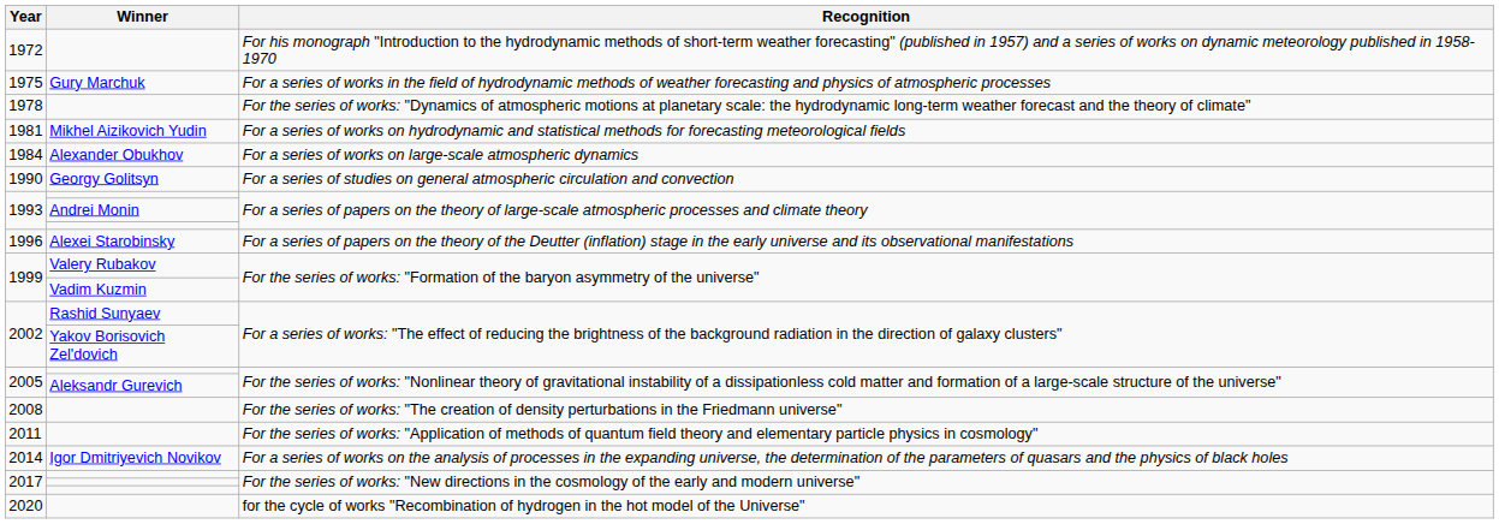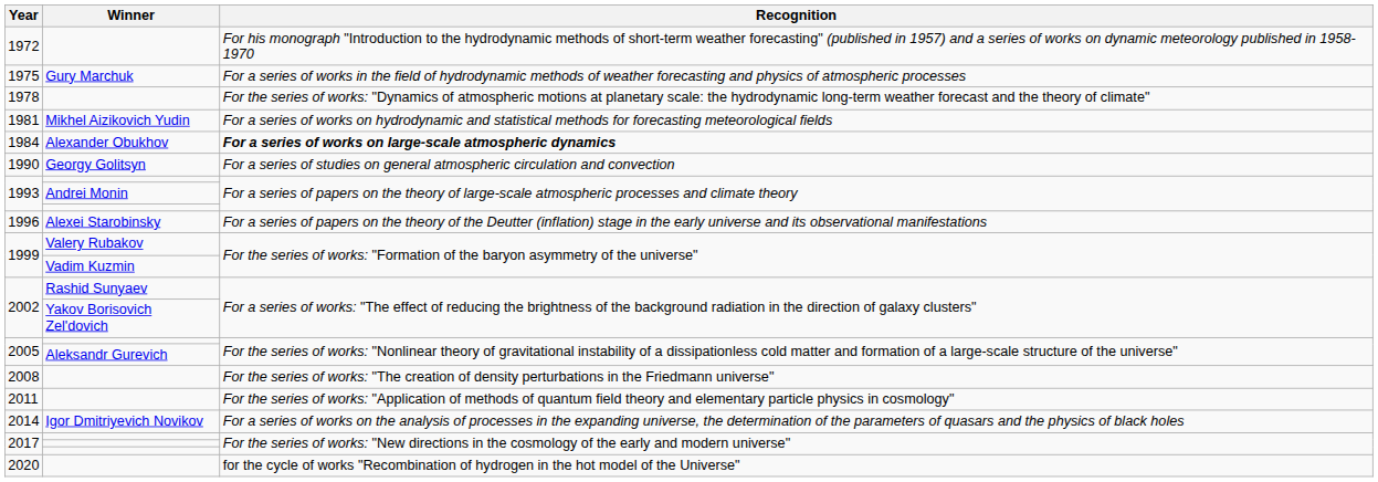1984 | Recognition: normal -> bold
